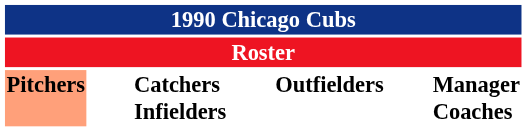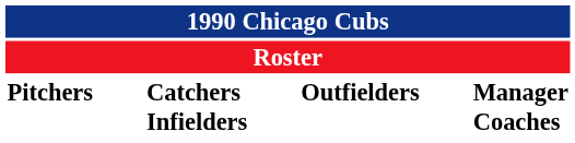Pitchers | column 1: lightsalmon background -> no background
